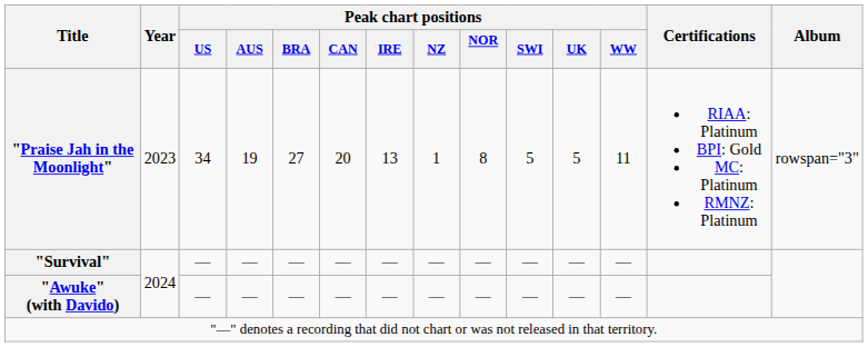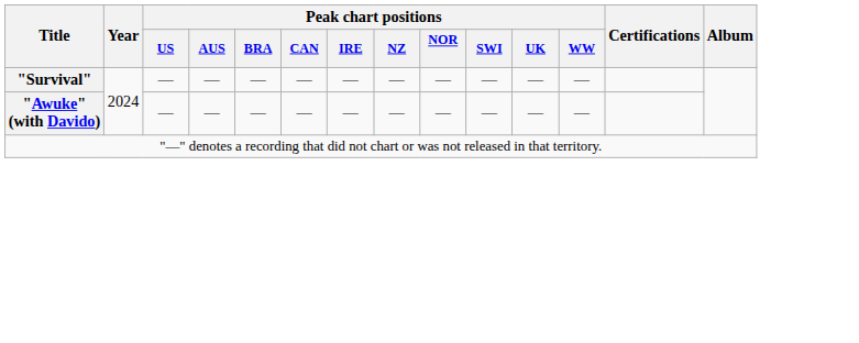- row: "Praise Jah in the Moonlight" | 2023 | 34 | 19 | 27 | 20 | 13 | 1 | 8 | 5 | 5 | 11 | RIAA: Platinum BPI: Gold MC: Platinum RMNZ: Platinum | rowspan="3"
